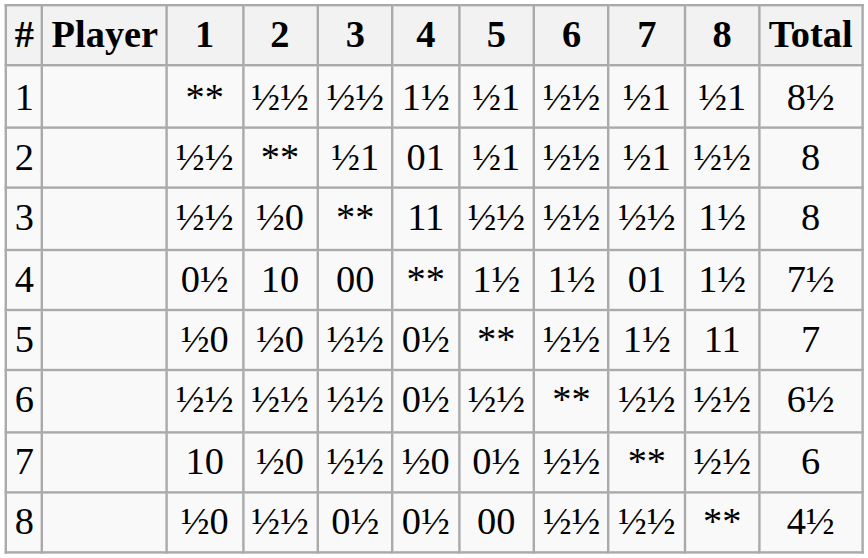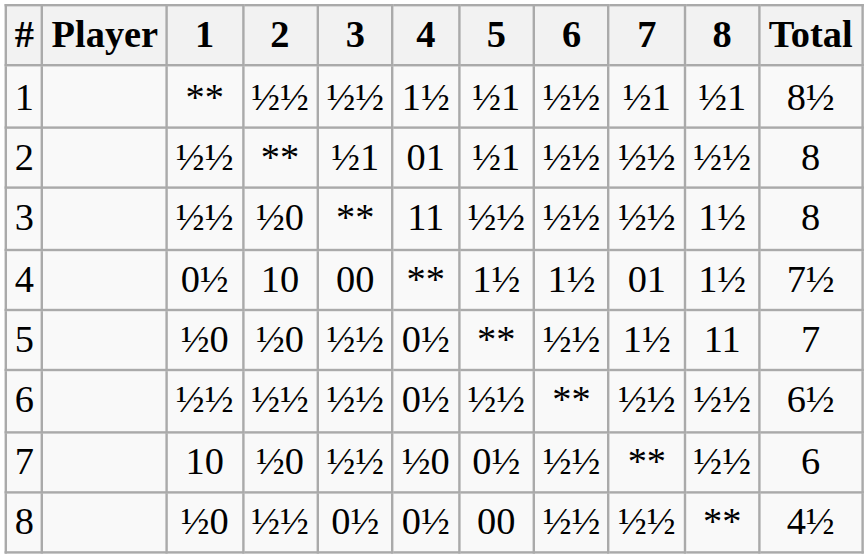row 3 | 7: ½1 -> ½½
